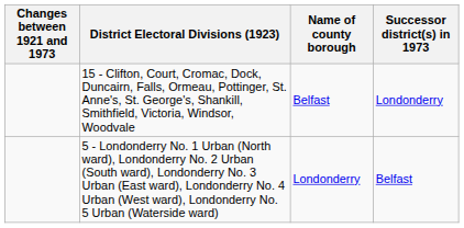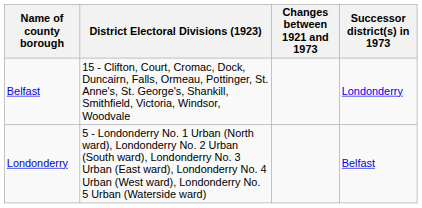columns swapped: Name of county borough <-> Changes between 1921 and 1973
